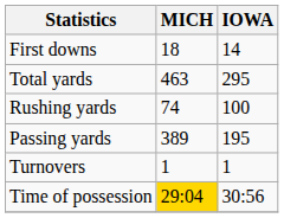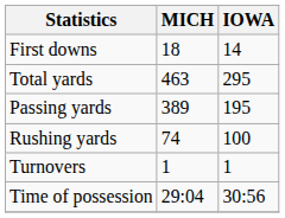rows swapped: Rushing yards <-> Passing yards
Time of possession | MICH: gold background -> no background
